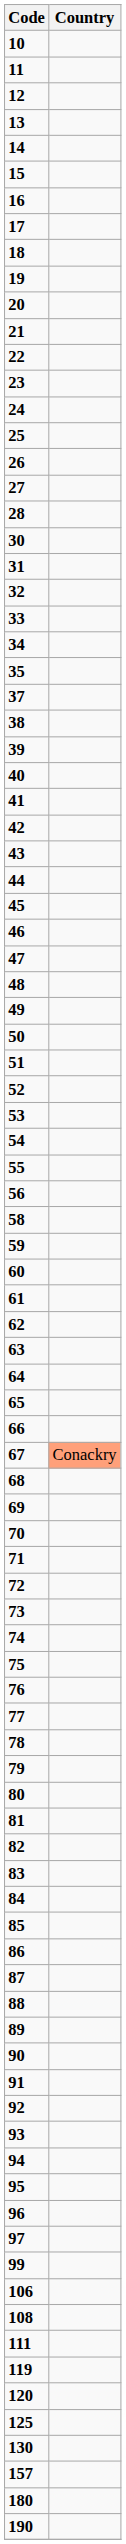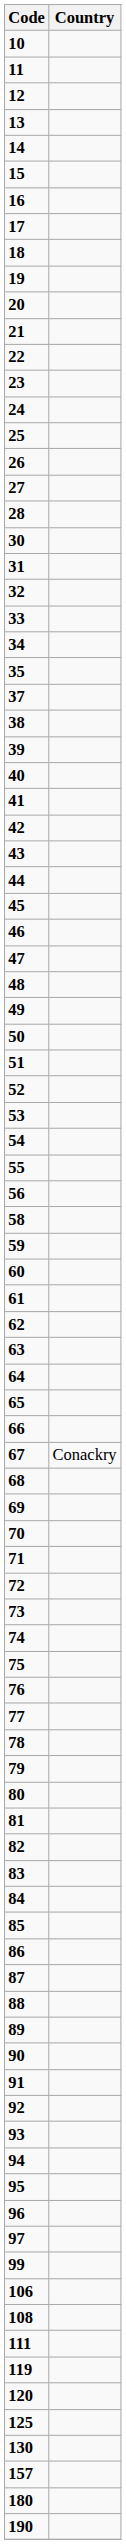67 | Country: lightsalmon background -> no background
